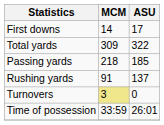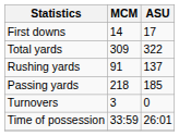rows swapped: Rushing yards <-> Passing yards
Turnovers | MCM: khaki background -> no background
